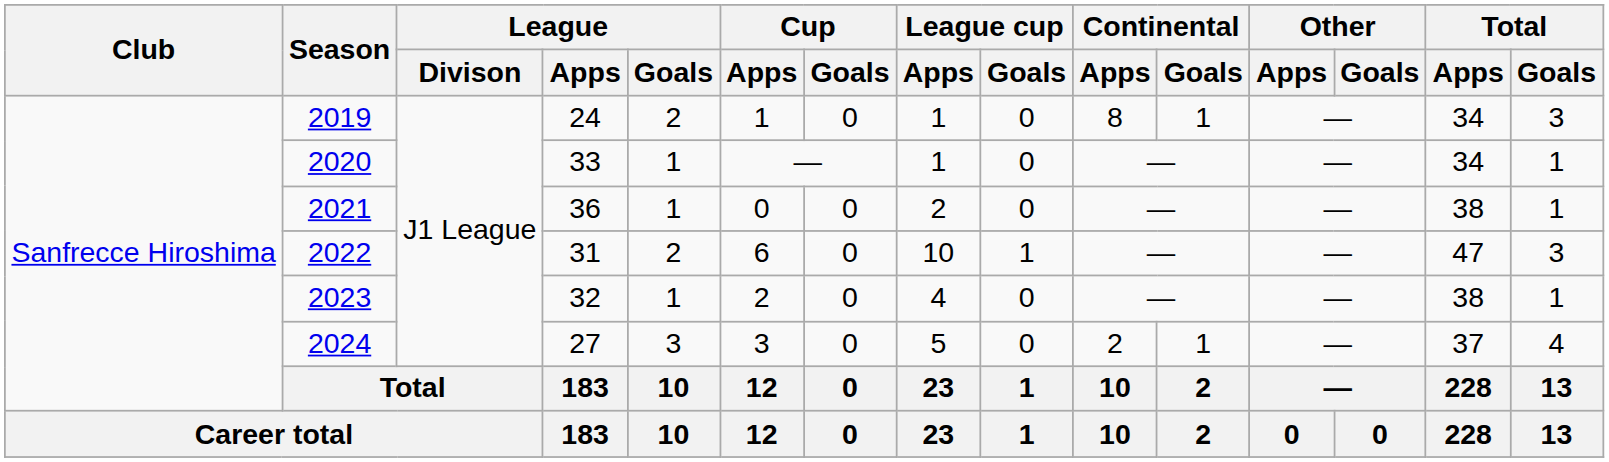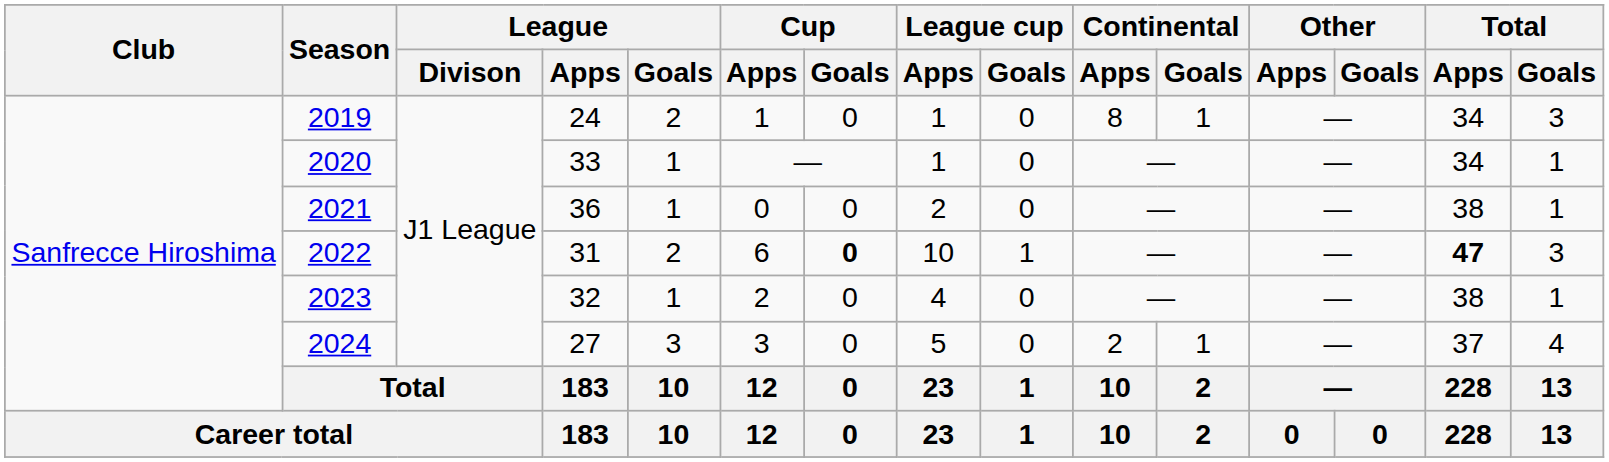2022 | Cup / Goals: normal -> bold
2022 | Total / Apps: normal -> bold
